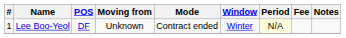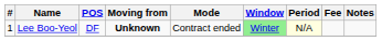Lee Boo-Yeol | Moving from: normal -> bold
Lee Boo-Yeol | Window: no background -> lightgreen background
